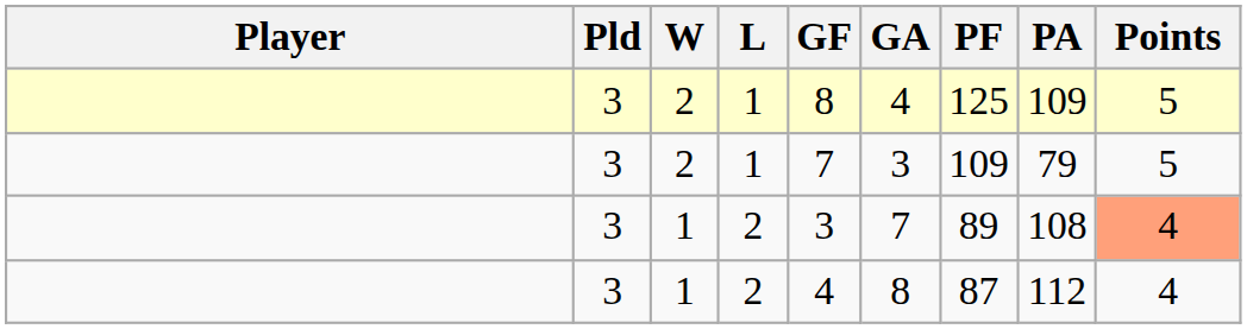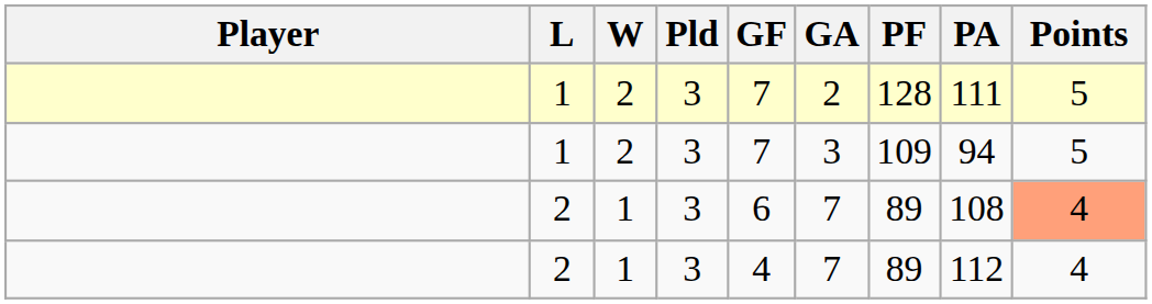columns swapped: Pld <-> L
row 2 | GF: 8 -> 7
row 2 | GA: 4 -> 2
row 2 | PF: 125 -> 128
row 2 | PA: 109 -> 111
row 3 | PA: 79 -> 94
row 4 | GF: 3 -> 6
row 5 | GA: 8 -> 7
row 5 | PF: 87 -> 89
